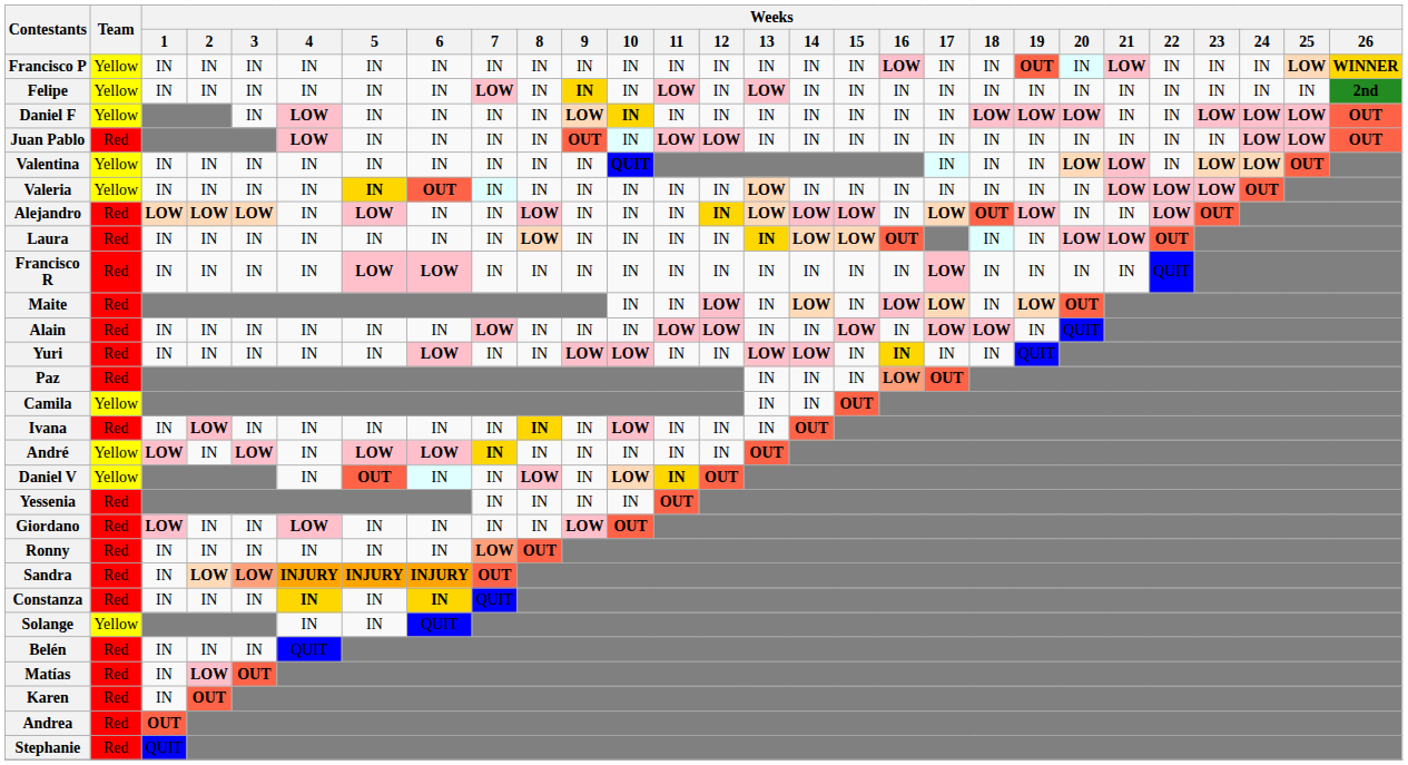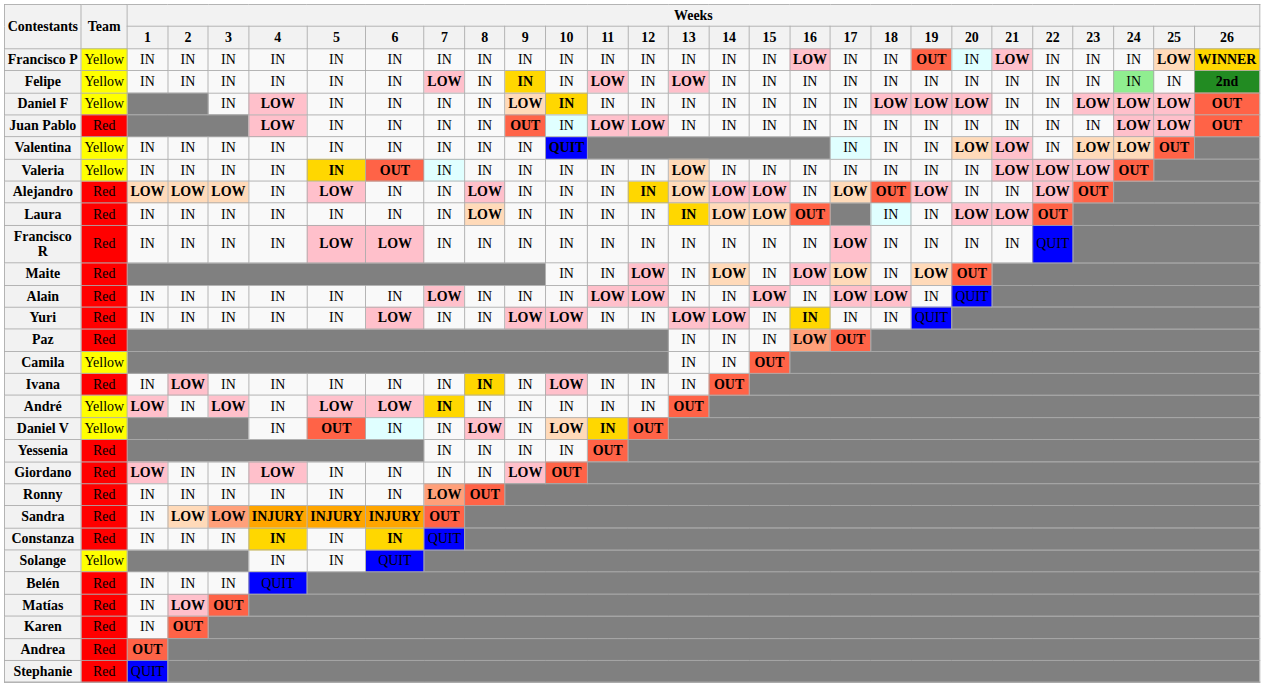Felipe | Weeks / 24: no background -> lightgreen background
